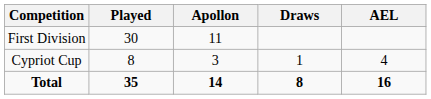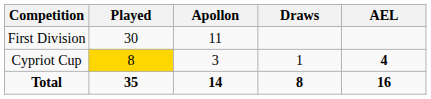Cypriot Cup | Played: no background -> gold background
Cypriot Cup | AEL: normal -> bold
